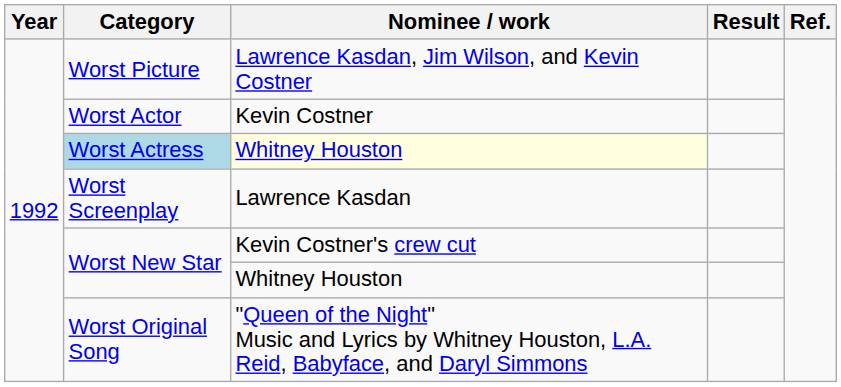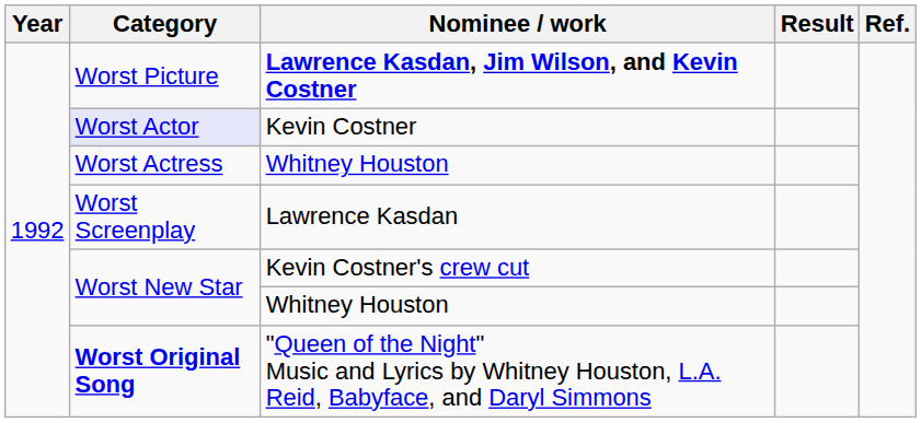Worst Picture | Nominee / work: normal -> bold
Worst Actor | Category: no background -> lavender background
Worst Actress | Category: lightblue background -> no background
Worst Actress | Nominee / work: lightyellow background -> no background
Worst Original Song | Category: normal -> bold
